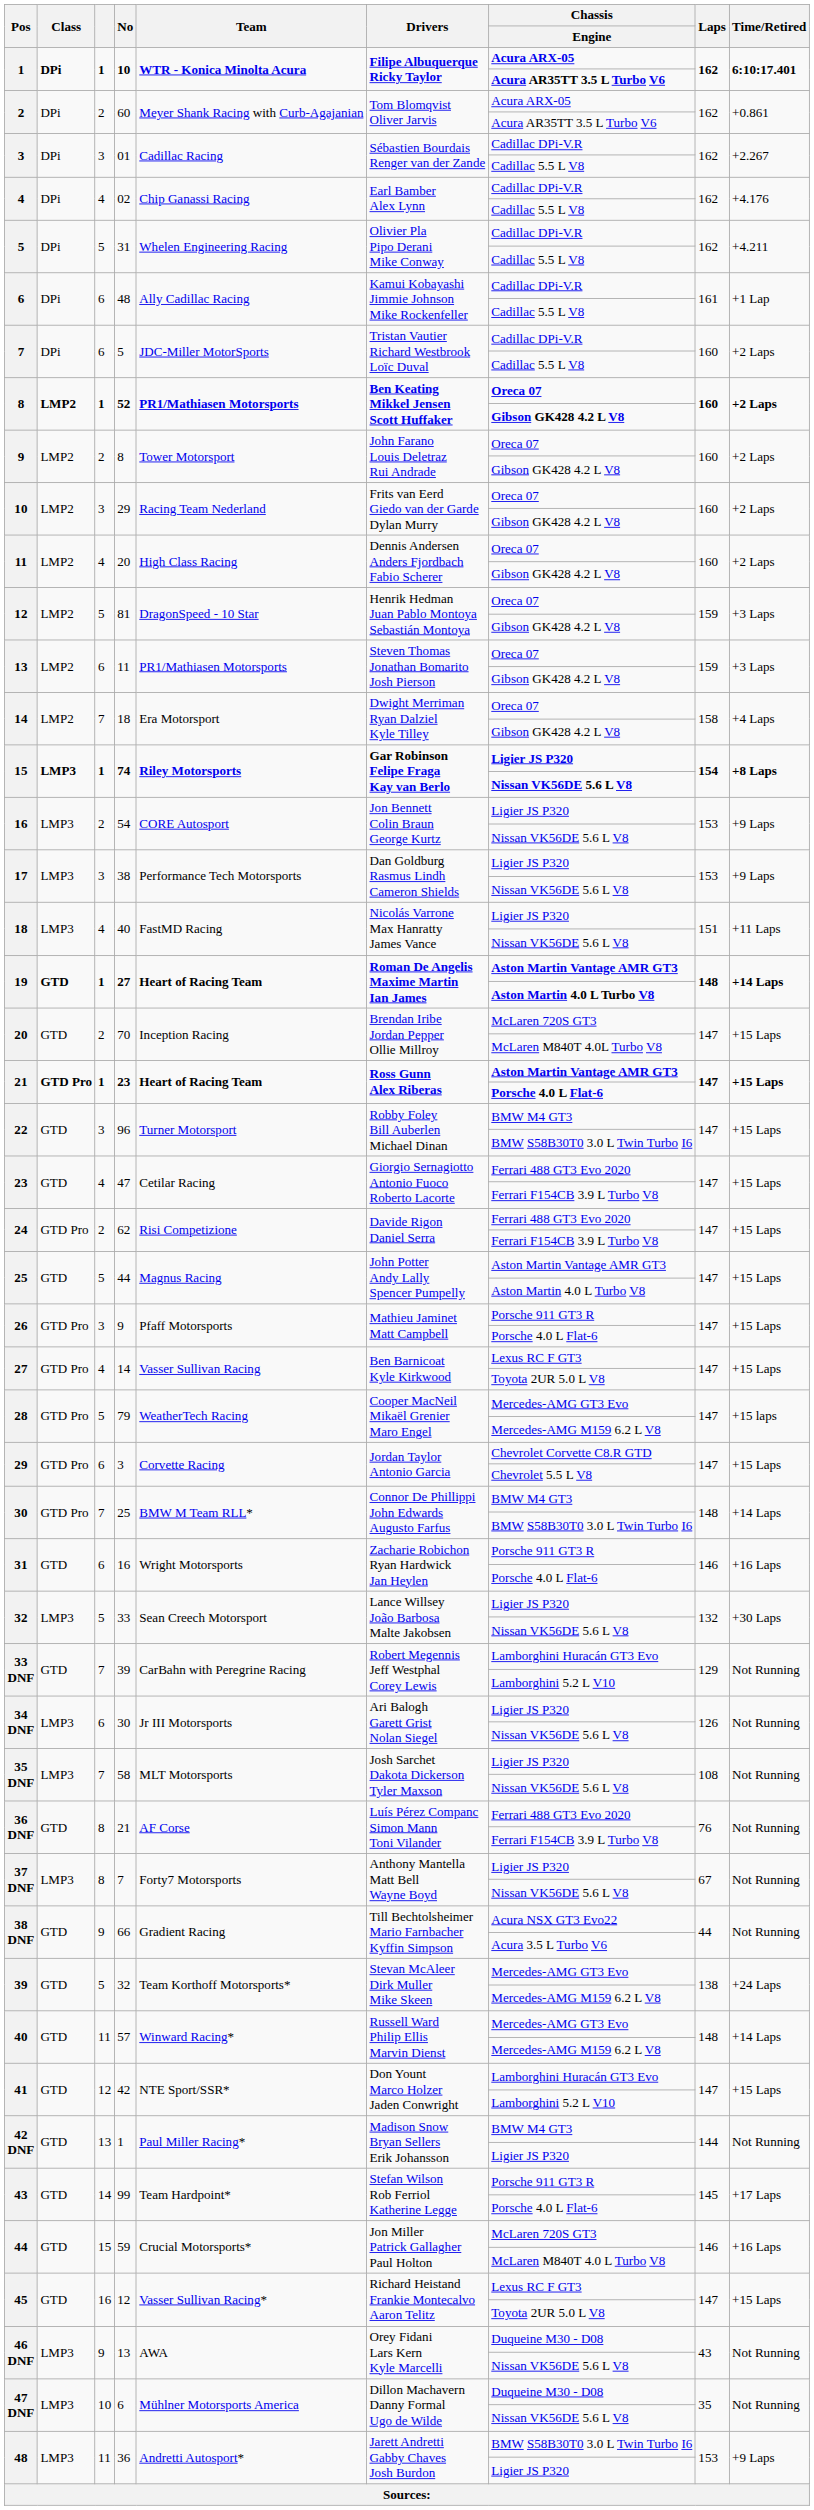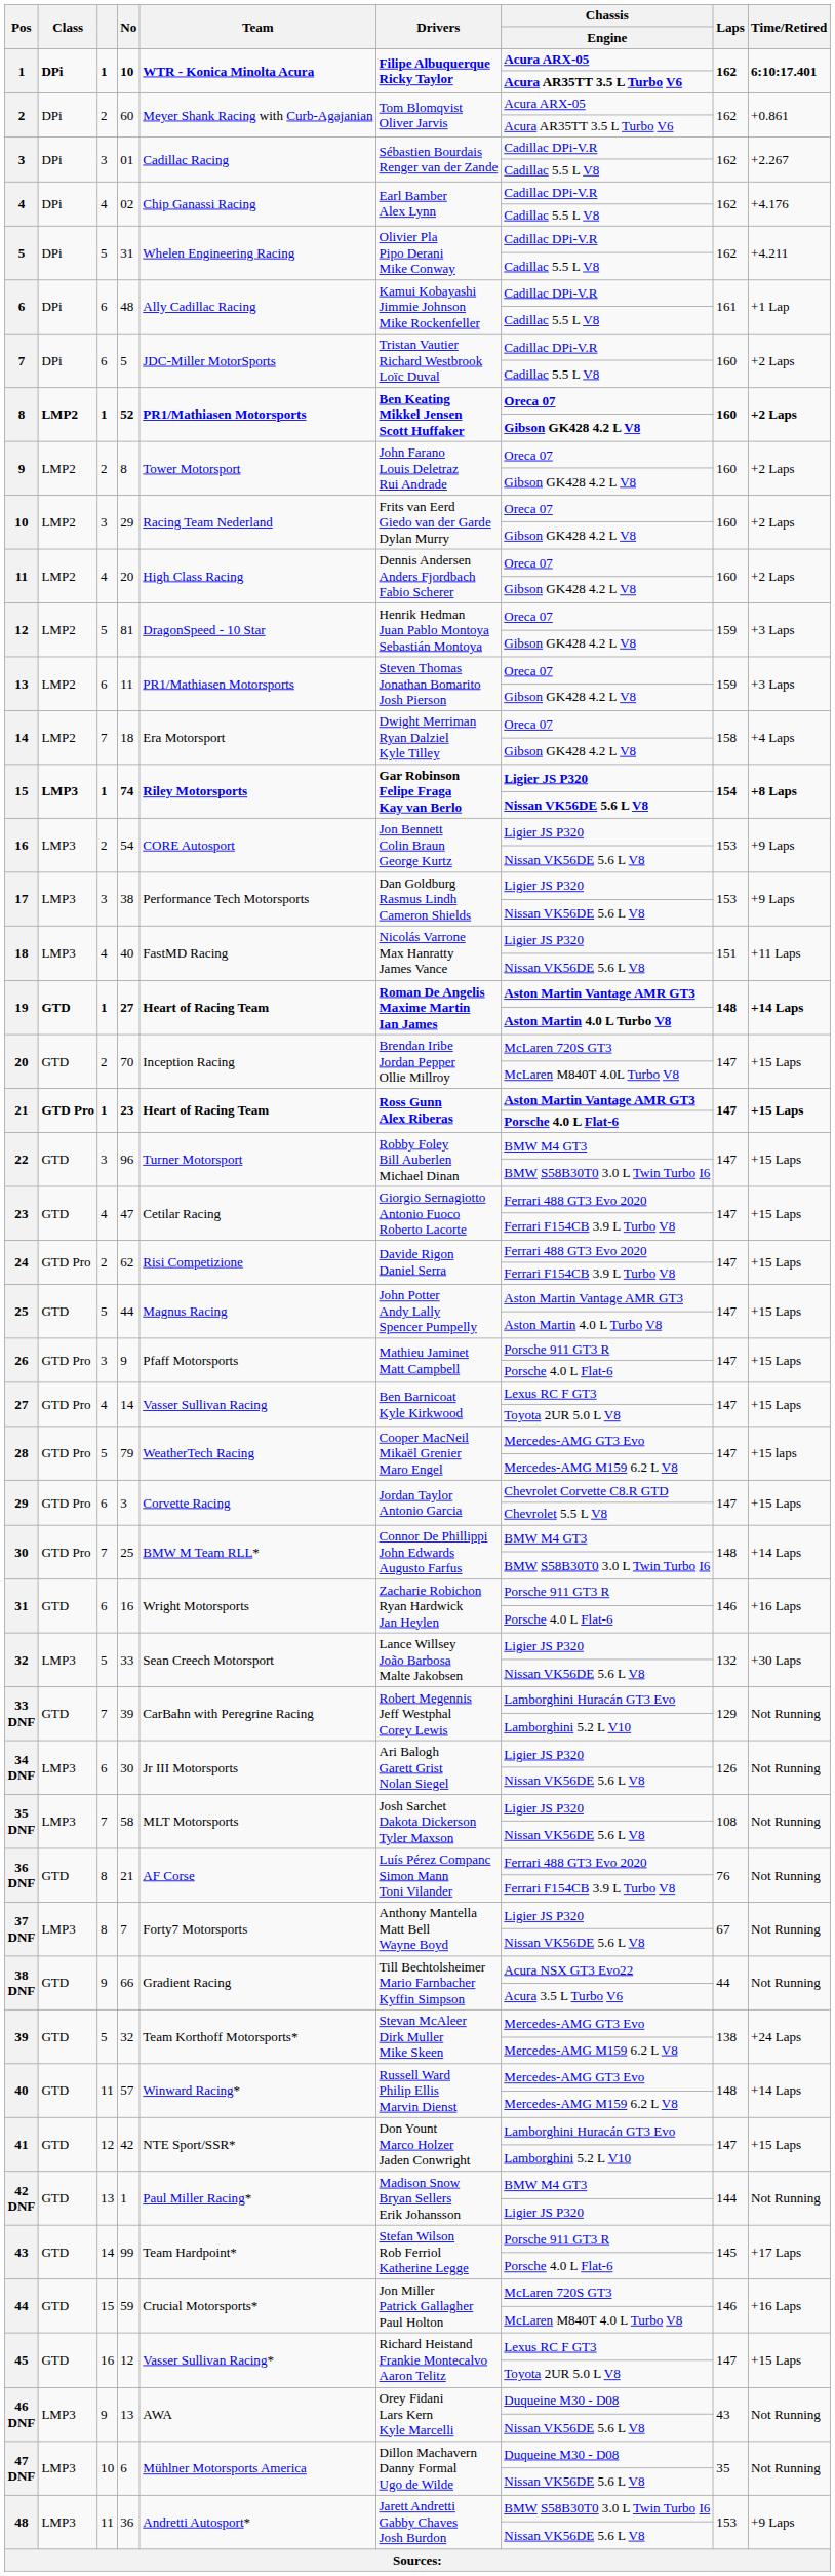row 98 | Chassis / Engine: Ligier JS P320 -> Nissan VK56DE 5.6 L V8
